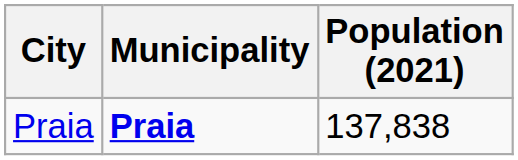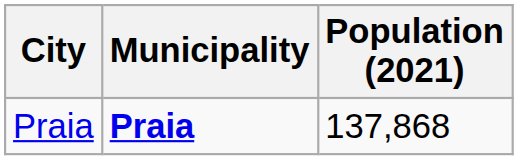row 2 | Population (2021): 137,838 -> 137,868
